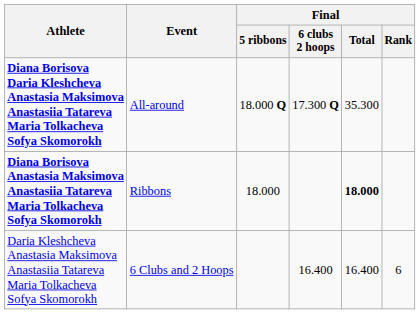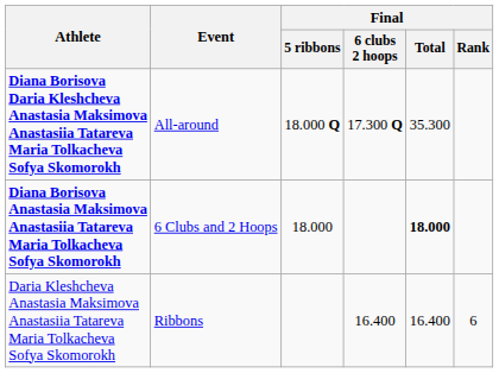row 4 | Event: Ribbons -> 6 Clubs and 2 Hoops
row 5 | Event: 6 Clubs and 2 Hoops -> Ribbons
